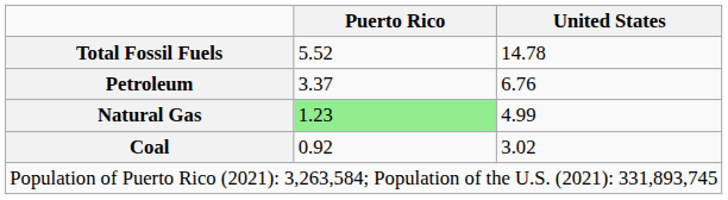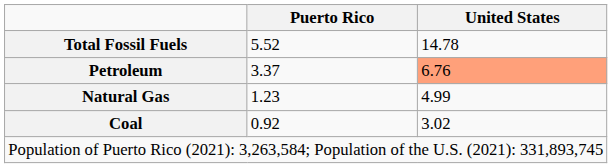Petroleum | United States: no background -> lightsalmon background
Natural Gas | Puerto Rico: lightgreen background -> no background
